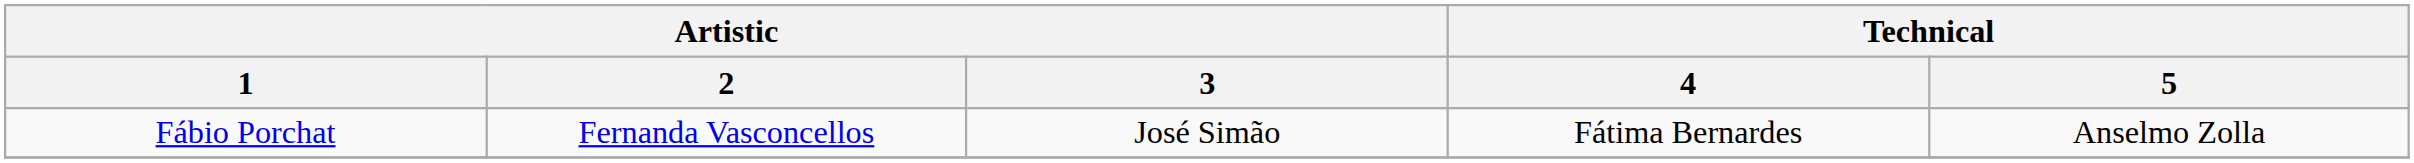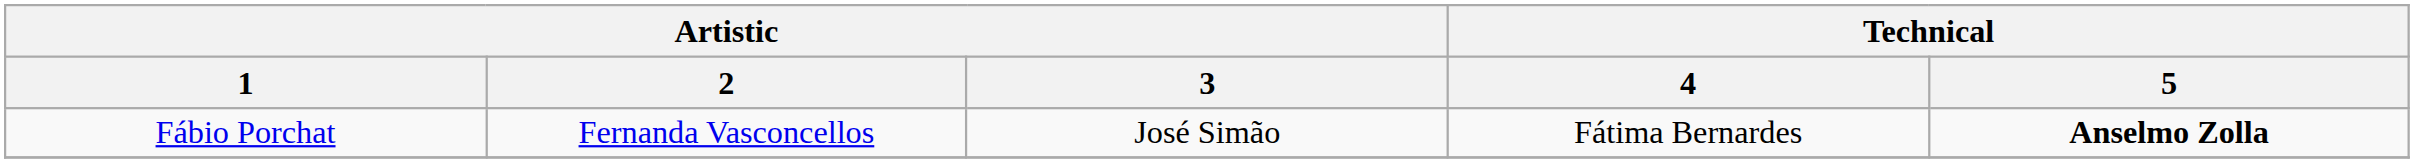Fábio Porchat | Technical / 5: normal -> bold
